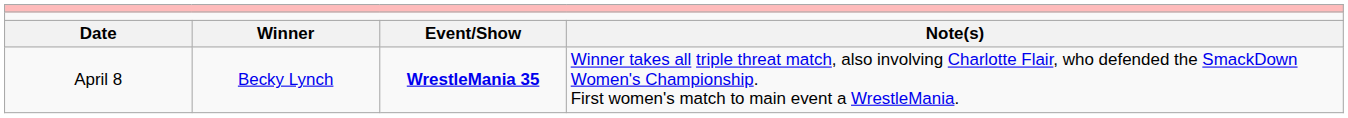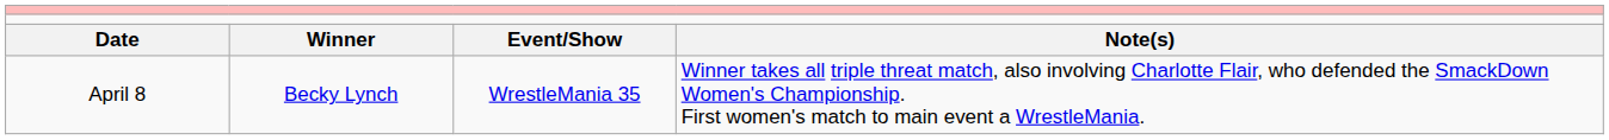April 8 | column 3: bold -> normal
